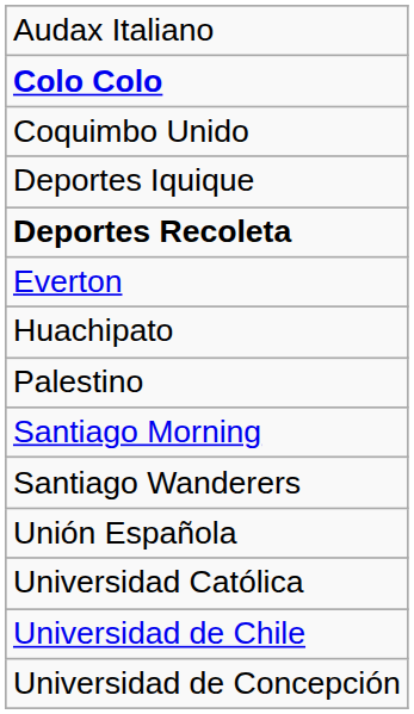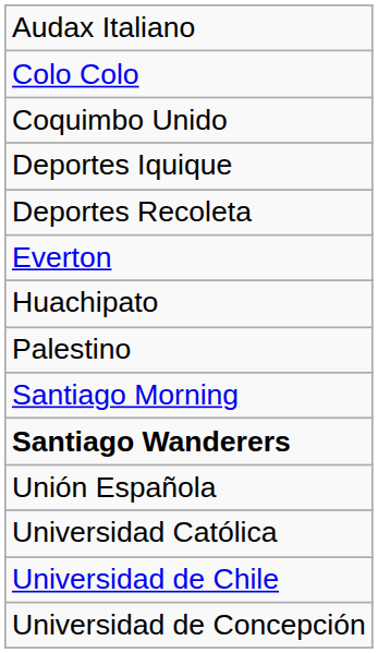row 2 | column 1: bold -> normal
row 5 | column 1: bold -> normal
row 10 | column 1: normal -> bold
